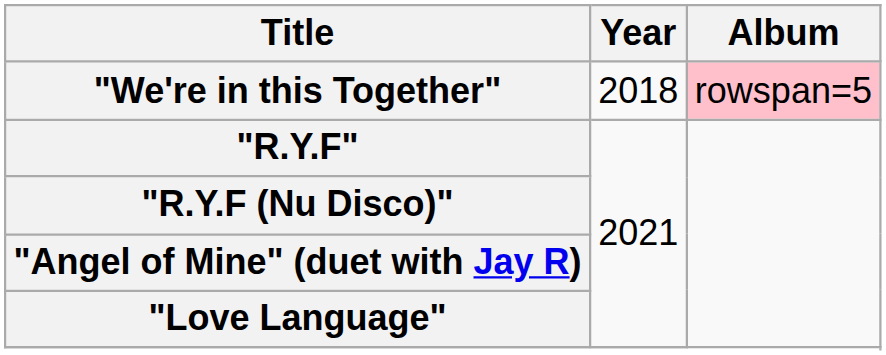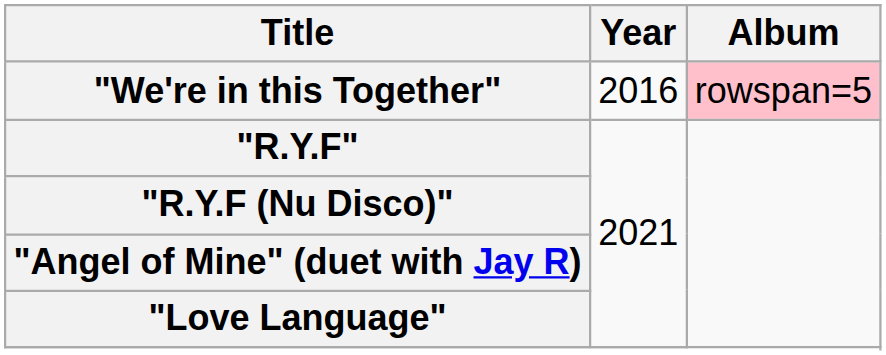"We're in this Together" | Year: 2018 -> 2016
